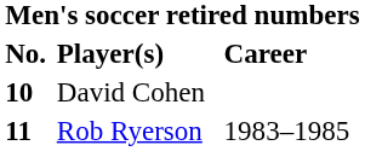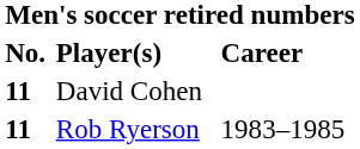David Cohen | No.: 10 -> 11
